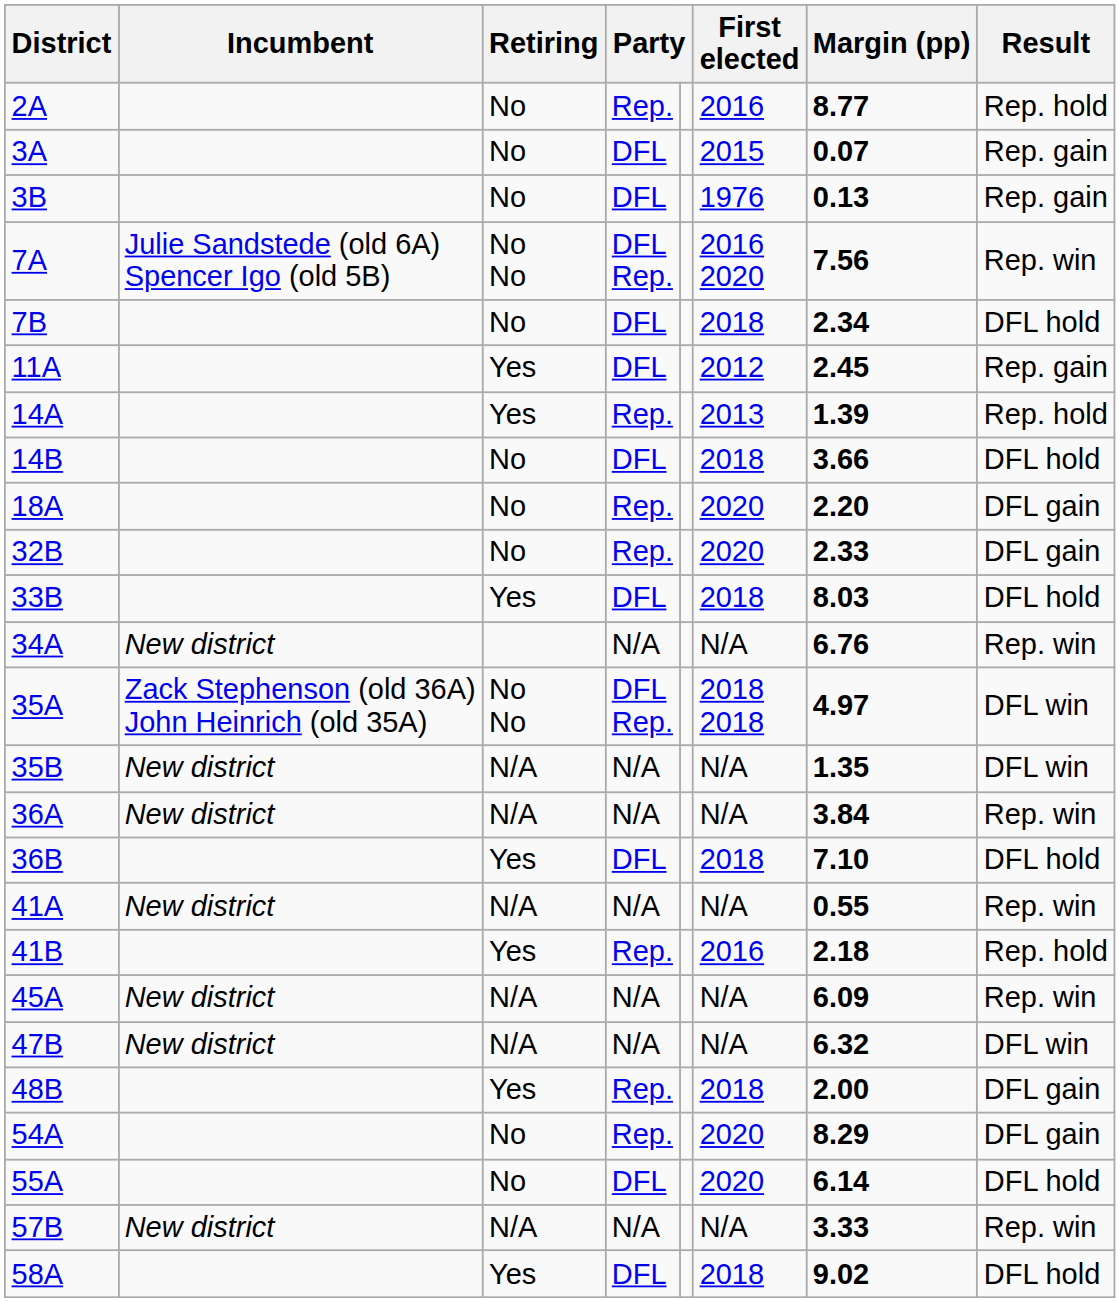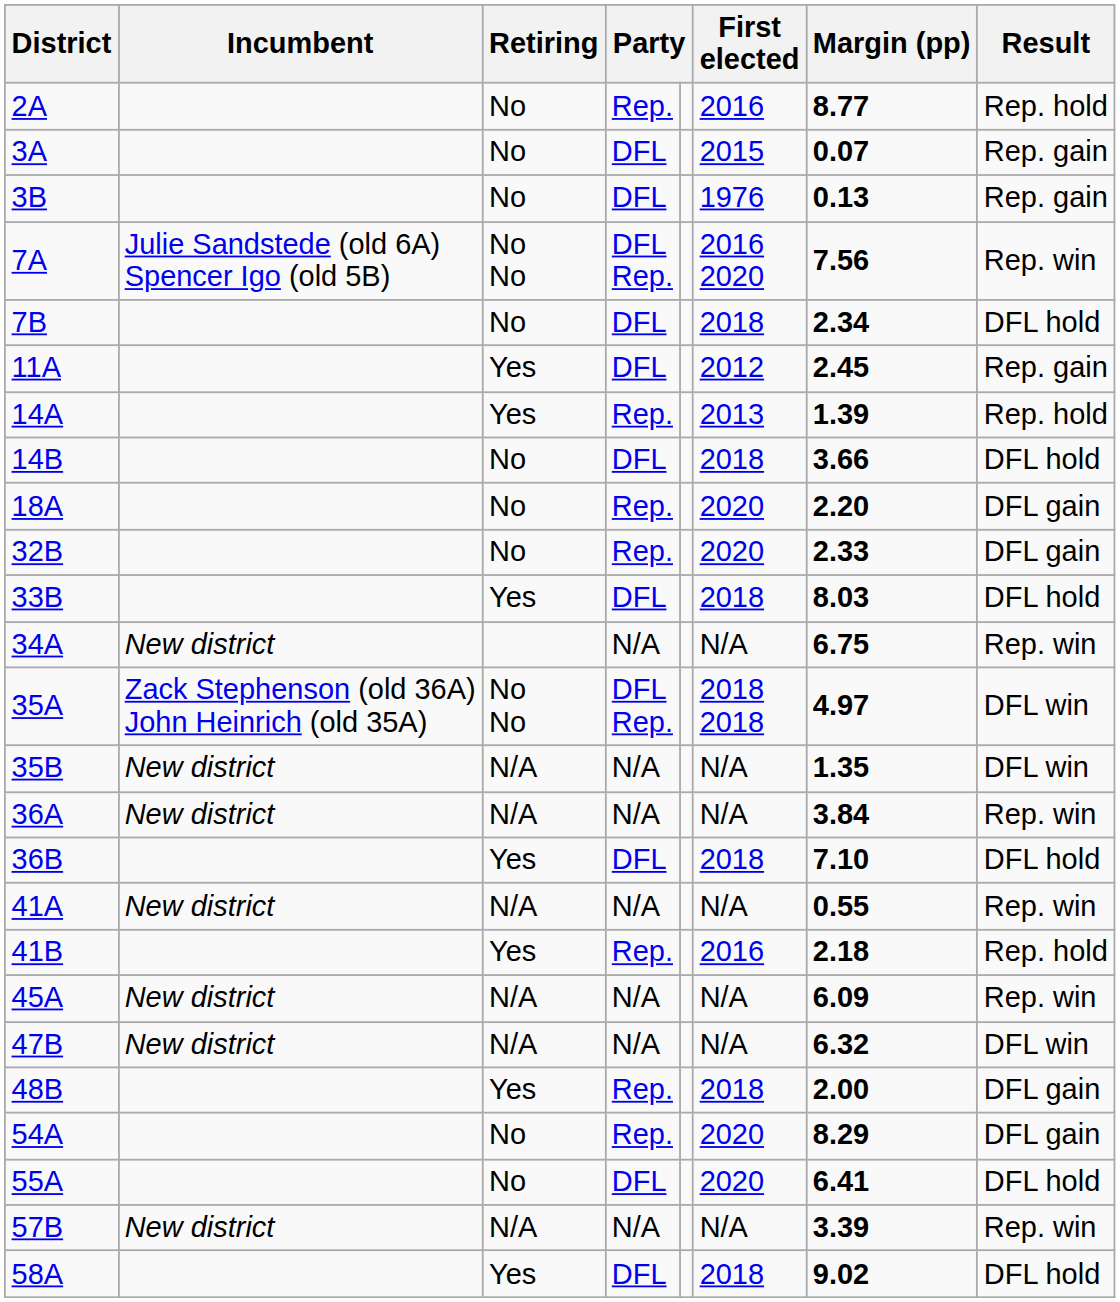34A | Margin (pp): 6.76 -> 6.75
55A | Margin (pp): 6.14 -> 6.41
57B | Margin (pp): 3.33 -> 3.39
